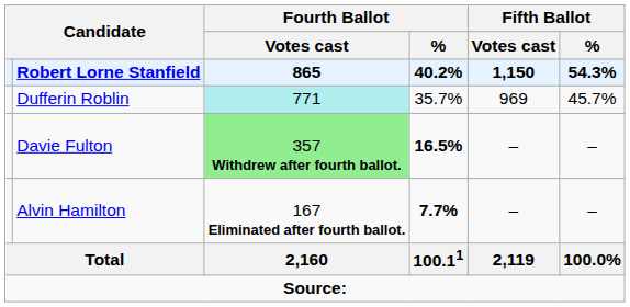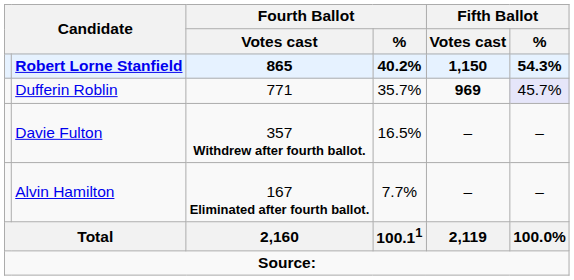Dufferin Roblin | Fourth Ballot / Votes cast: paleturquoise background -> no background
Dufferin Roblin | Fifth Ballot / Votes cast: normal -> bold
Dufferin Roblin | Fifth Ballot / %: no background -> lavender background
Davie Fulton | Fourth Ballot / Votes cast: lightgreen background -> no background
Davie Fulton | Fourth Ballot / %: bold -> normal
Alvin Hamilton | Fourth Ballot / %: bold -> normal
